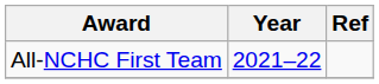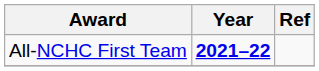row 2 | Year: normal -> bold
